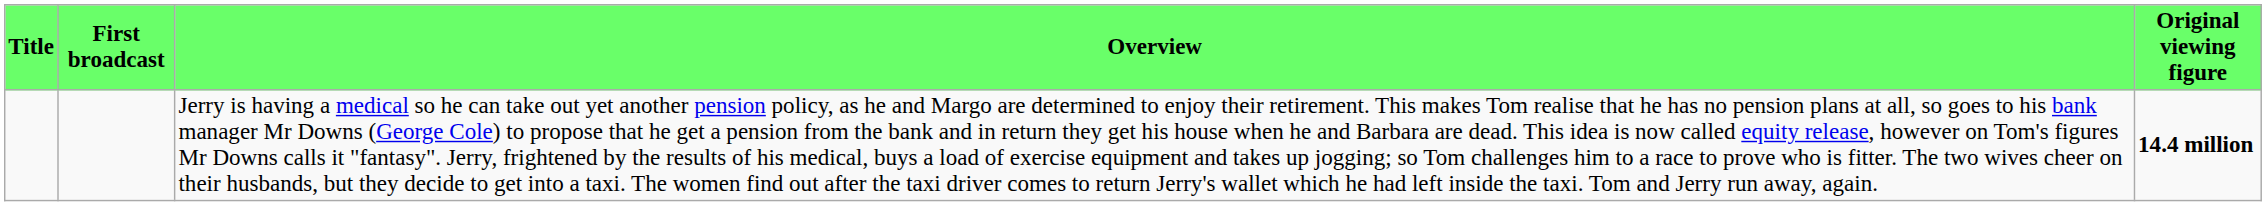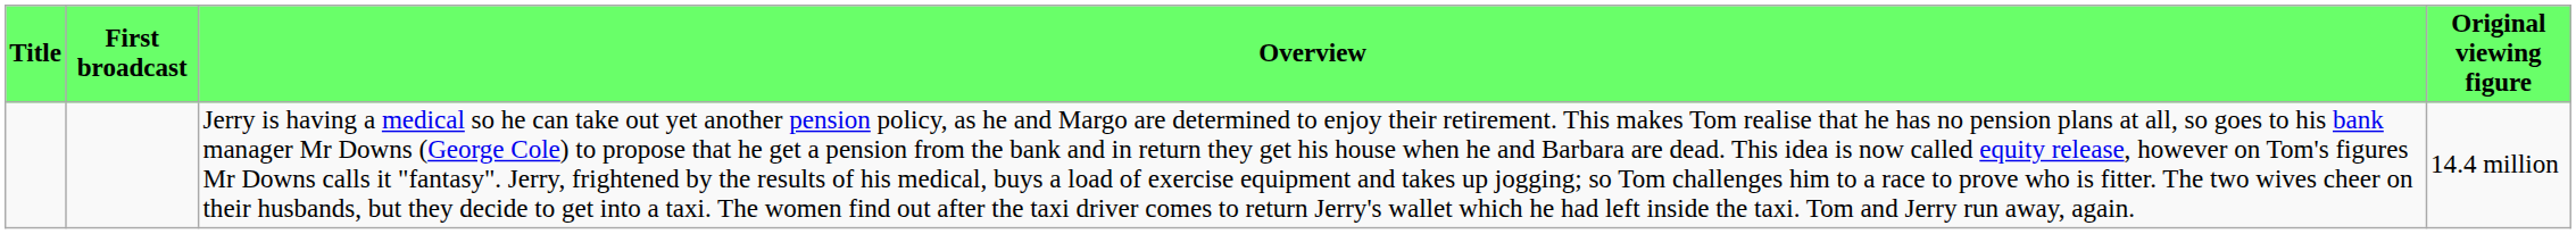row 2 | Original viewing figure: bold -> normal
